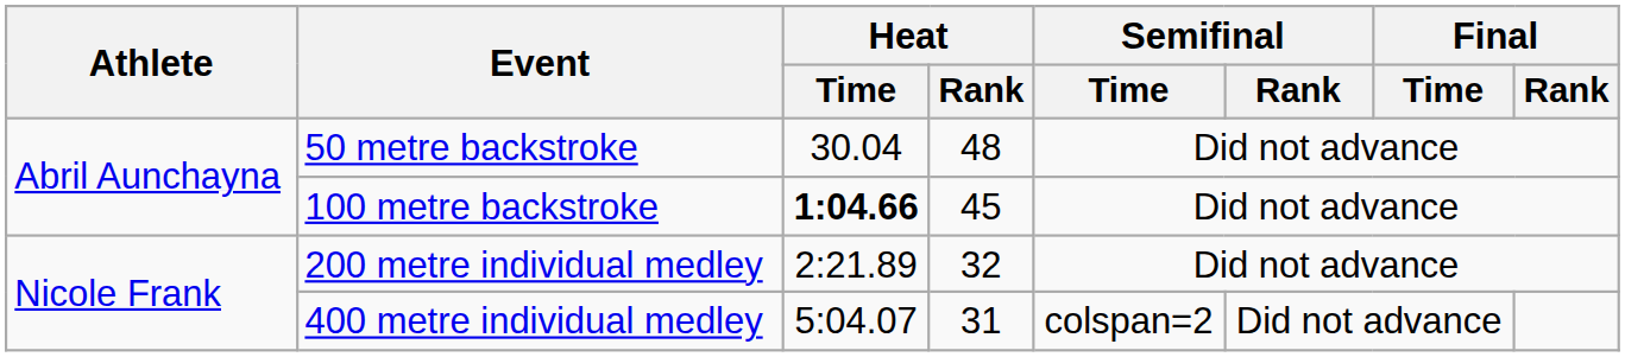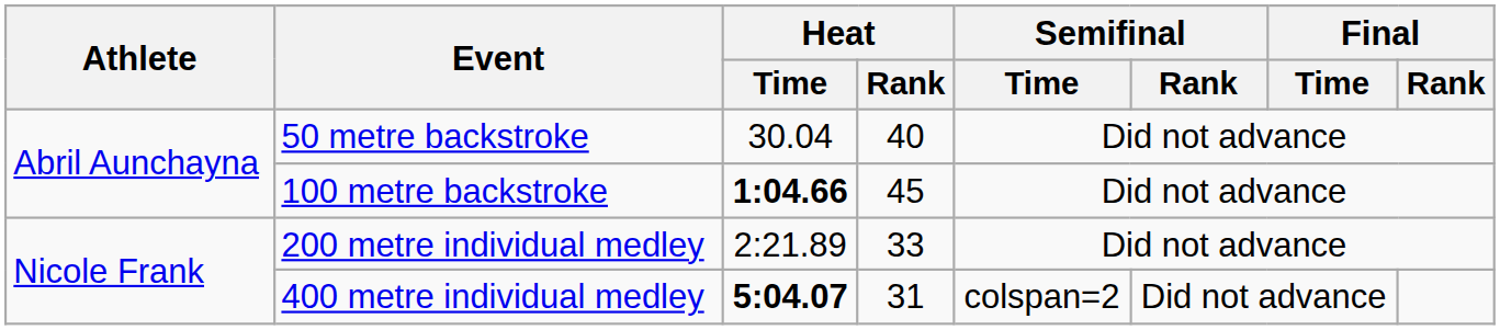50 metre backstroke | Heat / Rank: 48 -> 40
200 metre individual medley | Heat / Rank: 32 -> 33
400 metre individual medley | Heat / Time: normal -> bold
